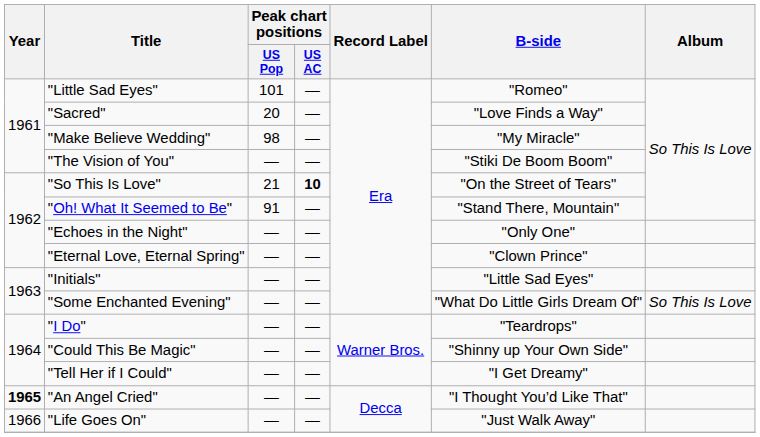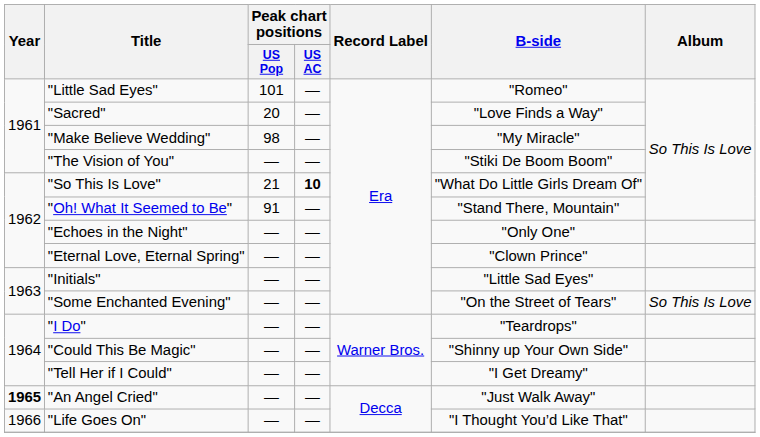"So This Is Love" | B-side: "On the Street of Tears" -> "What Do Little Girls Dream Of"
"Some Enchanted Evening" | B-side: "What Do Little Girls Dream Of" -> "On the Street of Tears"
"An Angel Cried" | B-side: "I Thought You’d Like That" -> "Just Walk Away"
"Life Goes On" | B-side: "Just Walk Away" -> "I Thought You’d Like That"
